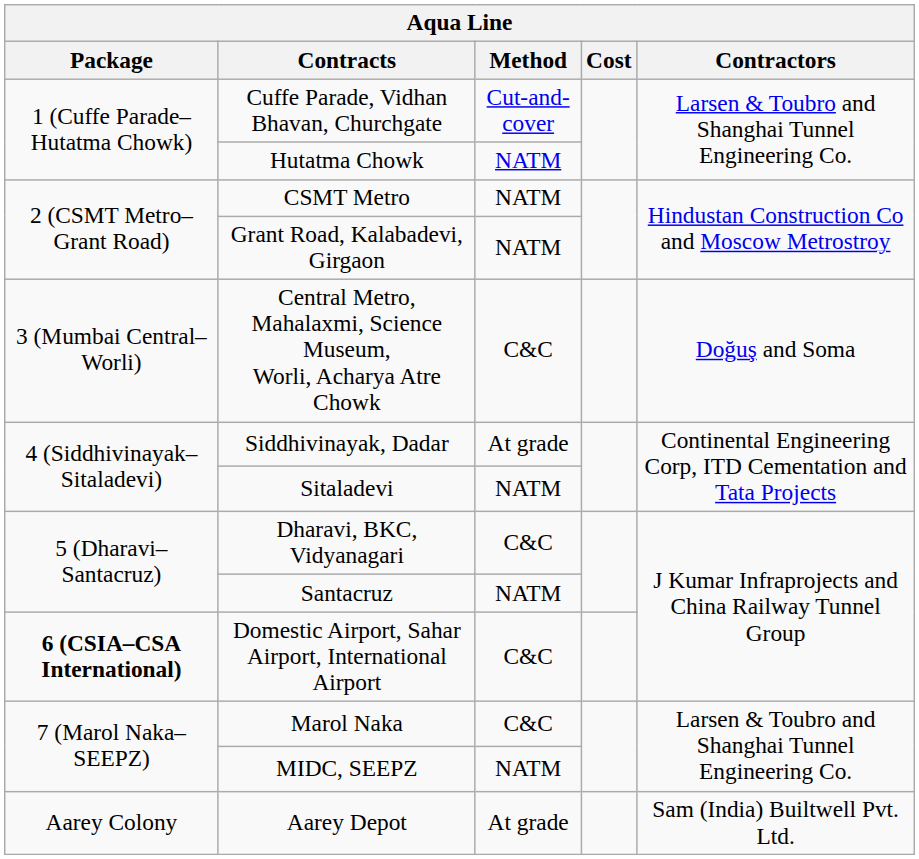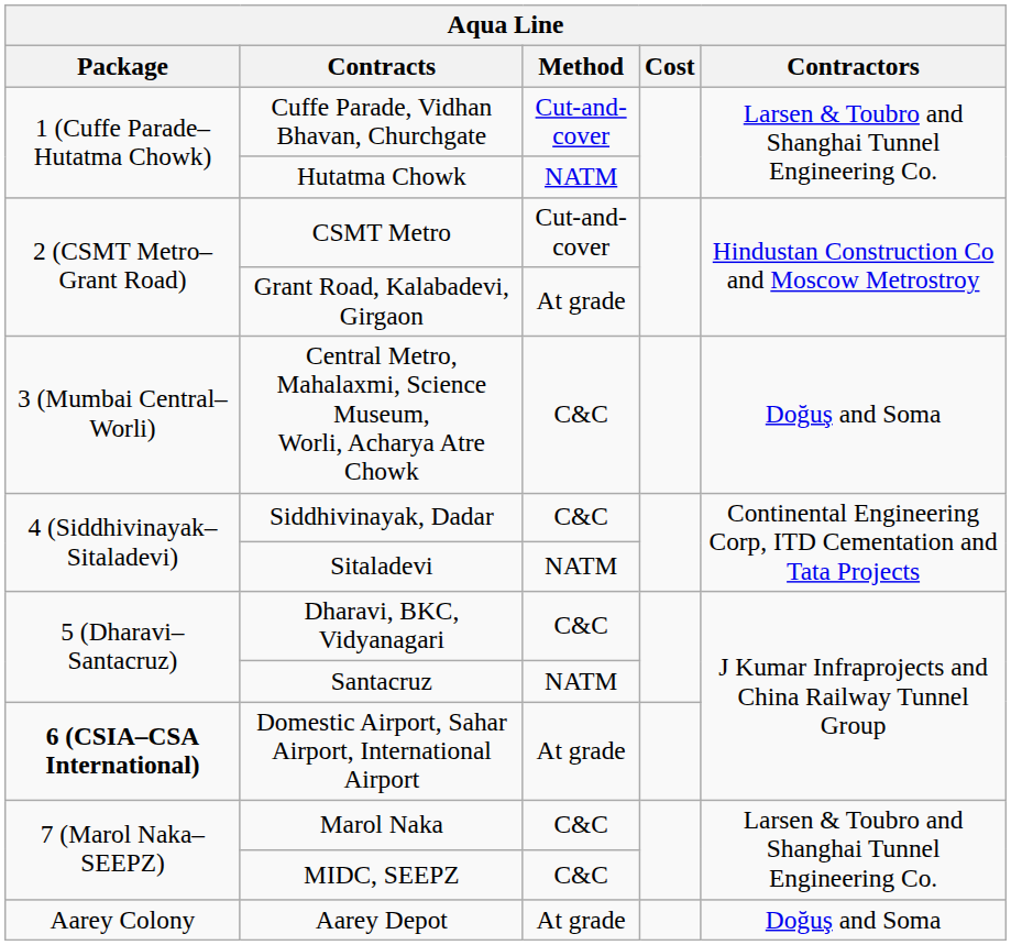CSMT Metro | Method: NATM -> Cut-and-cover
Grant Road, Kalabadevi, Girgaon | Method: NATM -> At grade
Siddhivinayak, Dadar | Method: At grade -> C&C
Domestic Airport, Sahar Airport, International Airport | Method: C&C -> At grade
MIDC, SEEPZ | Method: NATM -> C&C
Aarey Depot | Contractors: Sam (India) Builtwell Pvt. Ltd. -> Doğuş and Soma
